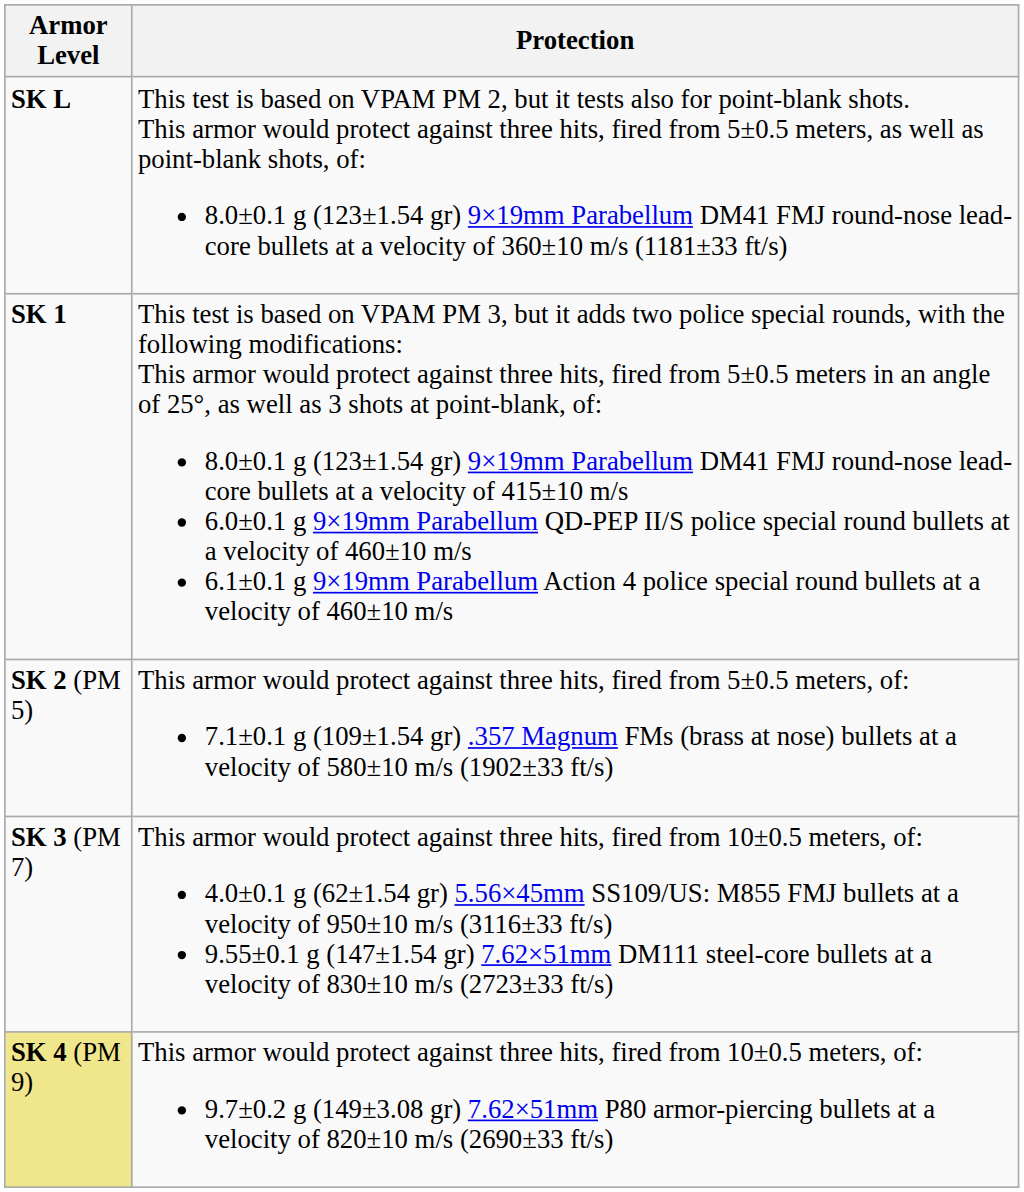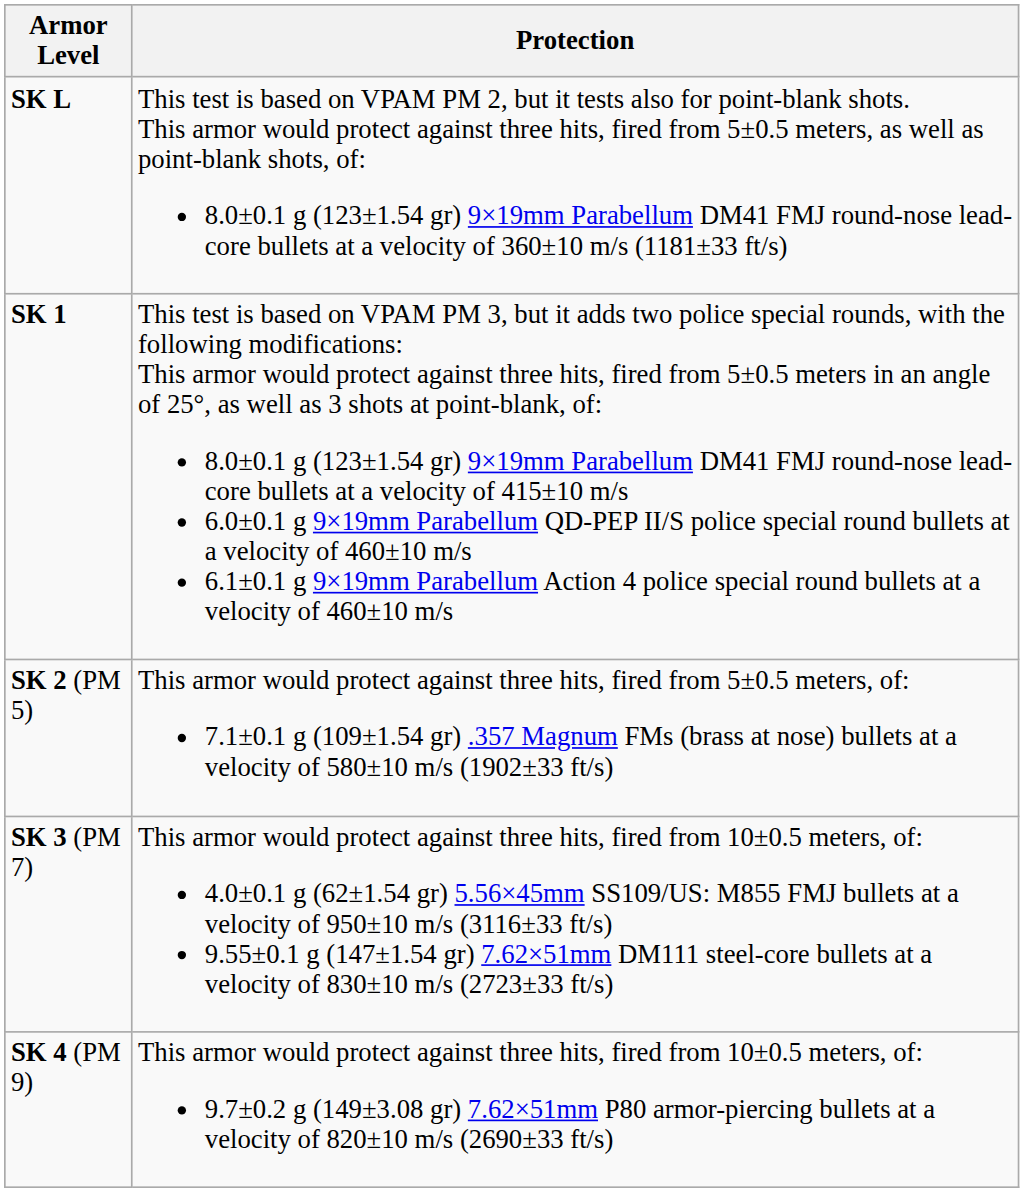SK 4 (PM 9) | Armor Level: khaki background -> no background
